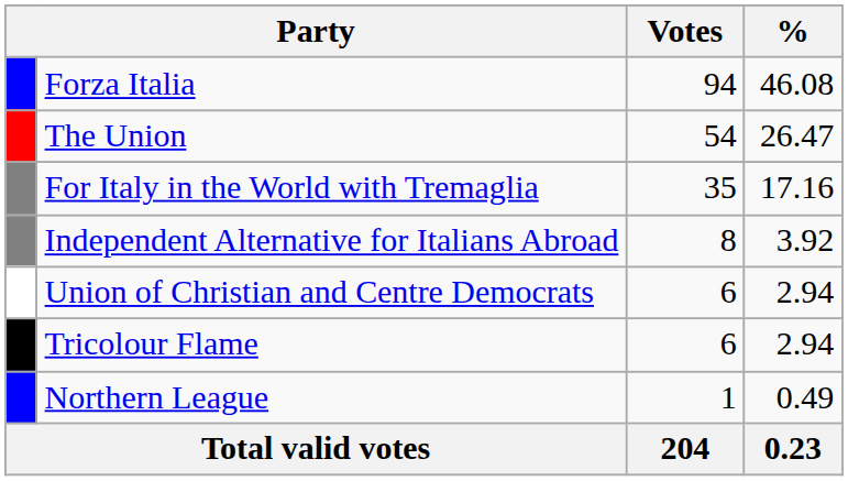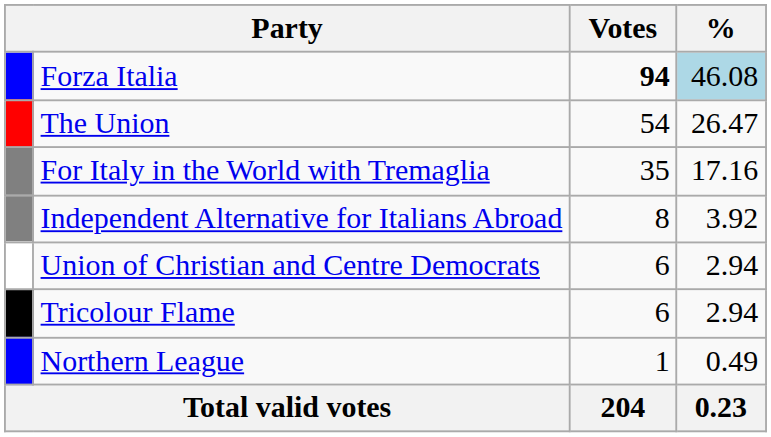Forza Italia | Votes: normal -> bold
Forza Italia | %: no background -> lightblue background
